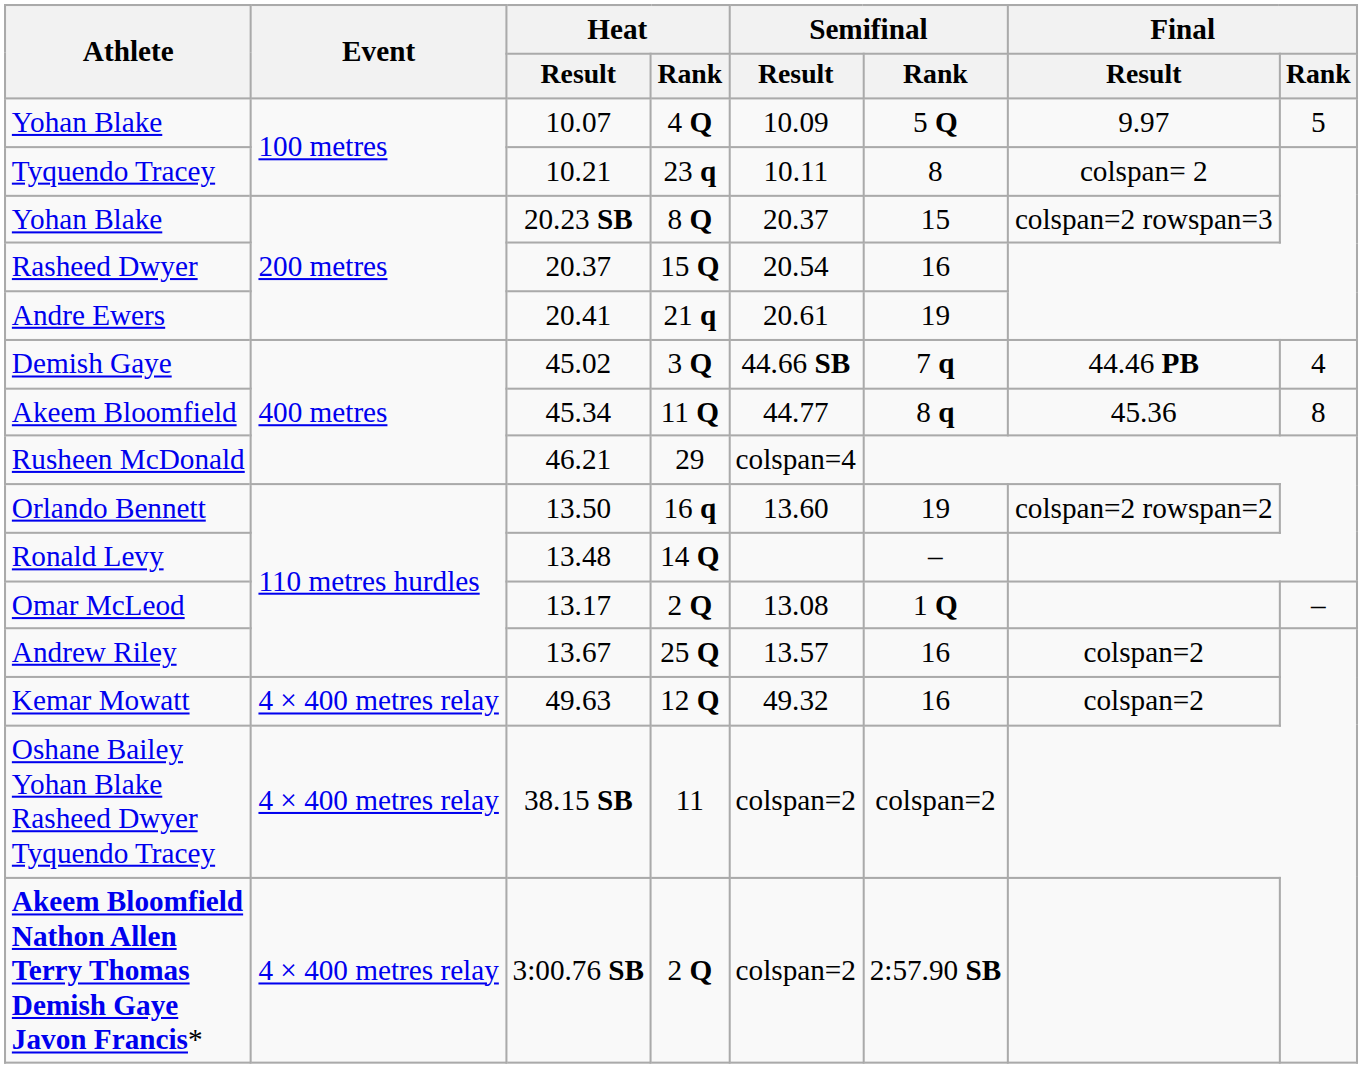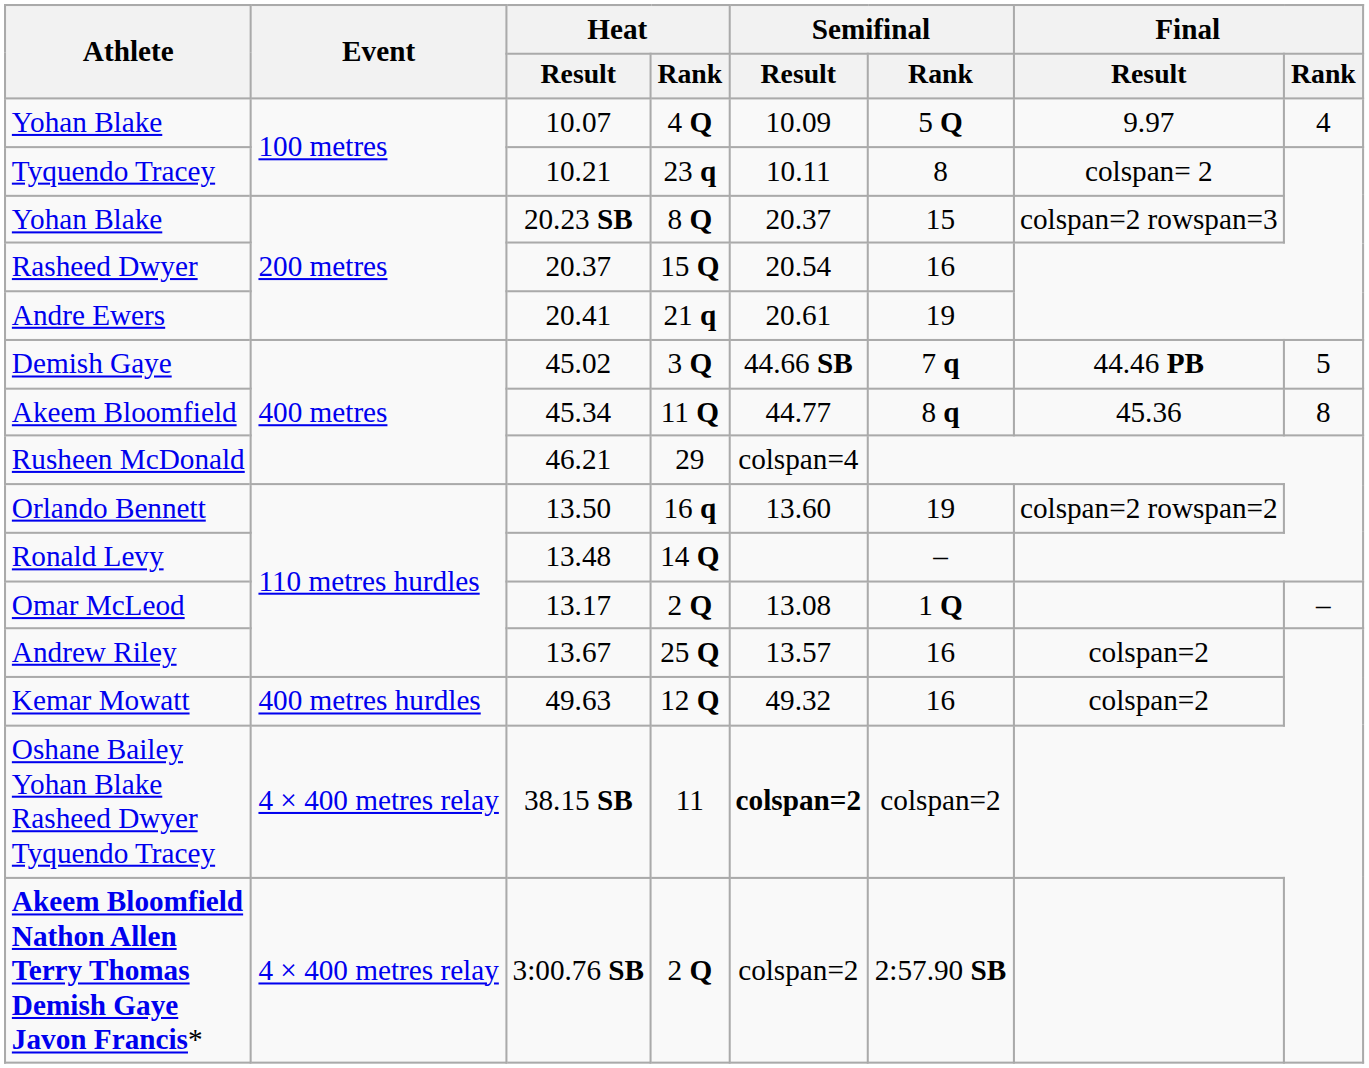Yohan Blake / 10.07 | Final / Rank: 5 -> 4
Demish Gaye | Final / Rank: 4 -> 5
Kemar Mowatt | Event: 4 × 400 metres relay -> 400 metres hurdles
Oshane Bailey Yohan Blake Rasheed Dwyer Tyquendo Tracey | Semifinal / Result: normal -> bold
